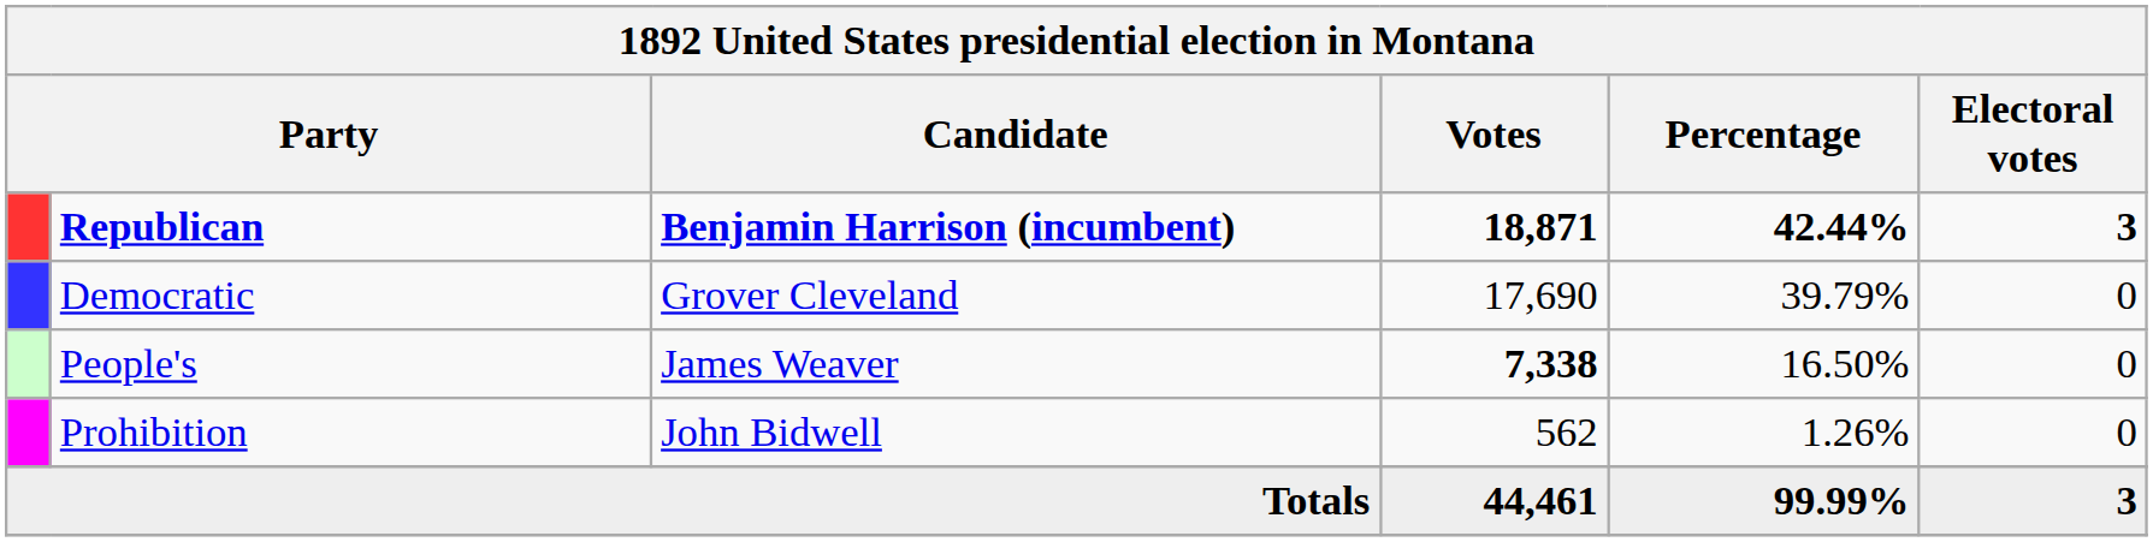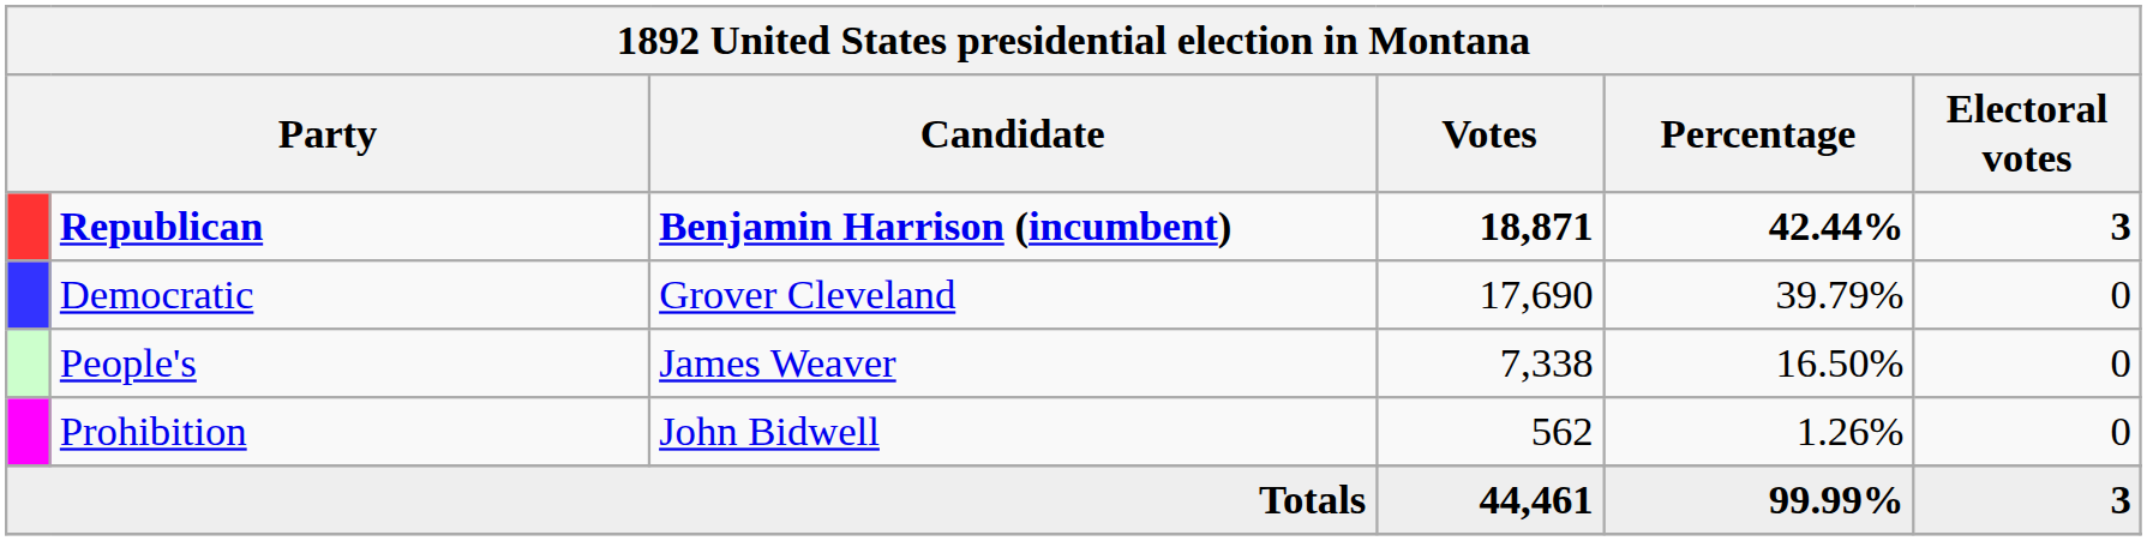People's | Votes: bold -> normal
